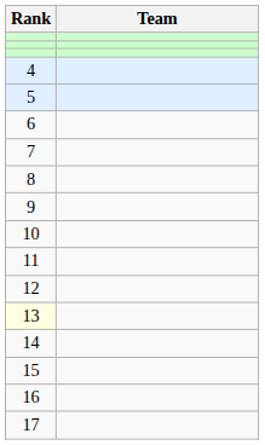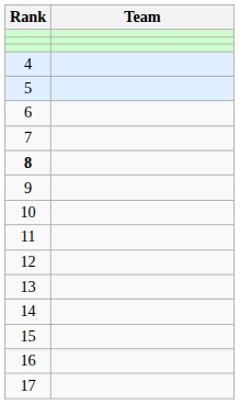row 9 | Rank: normal -> bold
row 14 | Rank: lightyellow background -> no background
